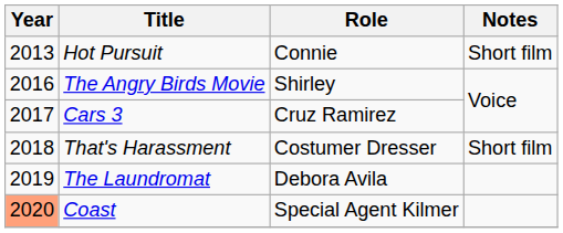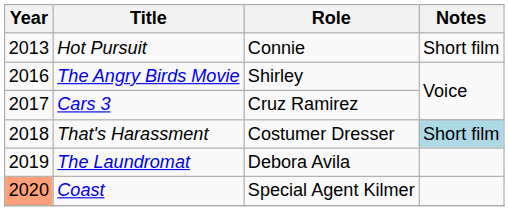That's Harassment | Notes: no background -> lightblue background
